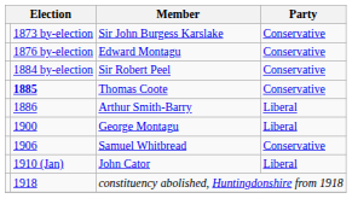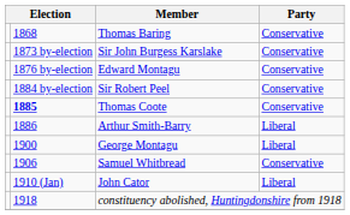+ row: 1868 | Thomas Baring | Conservative
